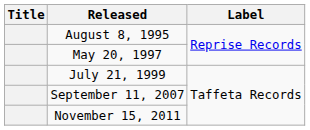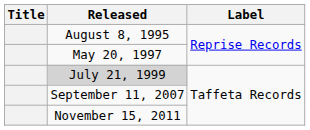July 21, 1999 | Released: no background -> lightgrey background
